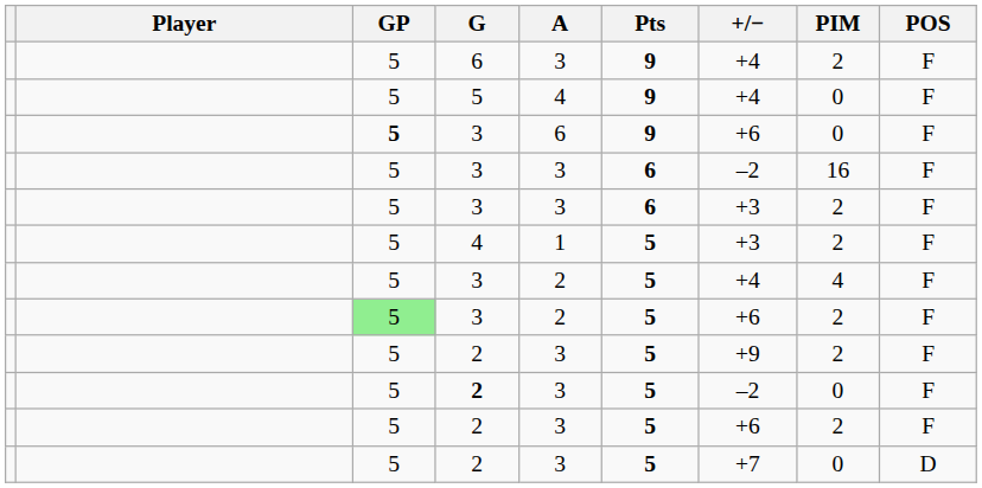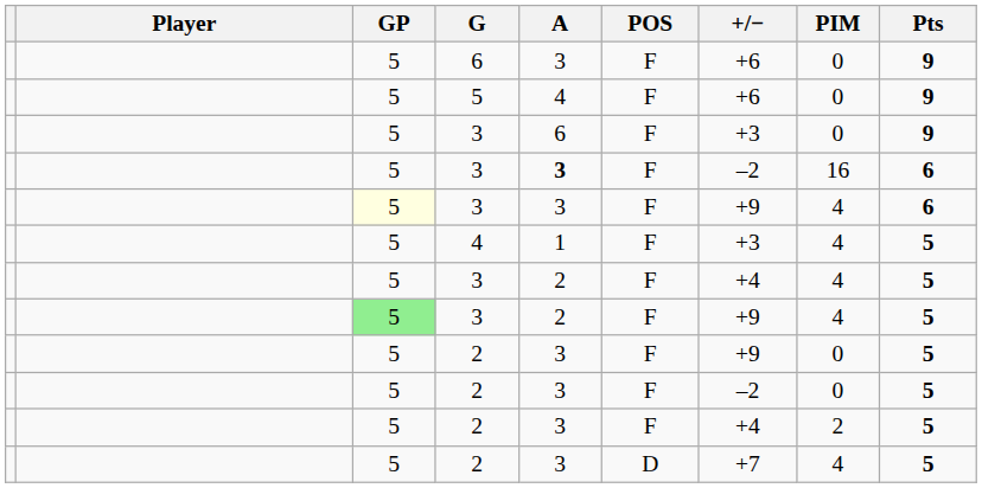columns swapped: Pts <-> POS
row 2 | +/−: +4 -> +6
row 2 | PIM: 2 -> 0
row 3 | +/−: +4 -> +6
row 4 | GP: bold -> normal
row 4 | +/−: +6 -> +3
row 5 | A: normal -> bold
row 6 | GP: no background -> lightyellow background
row 6 | +/−: +3 -> +9
row 6 | PIM: 2 -> 4
row 7 | PIM: 2 -> 4
row 9 | +/−: +6 -> +9
row 9 | PIM: 2 -> 4
row 10 | PIM: 2 -> 0
row 11 | G: bold -> normal
row 12 | +/−: +6 -> +4
row 13 | PIM: 0 -> 4
